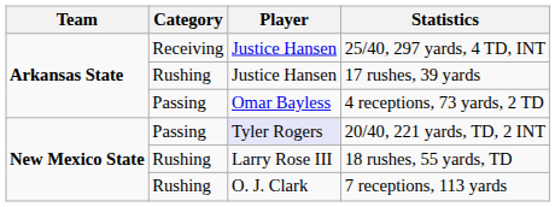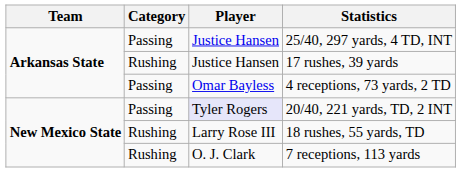25/40, 297 yards, 4 TD, INT | Category: Receiving -> Passing
